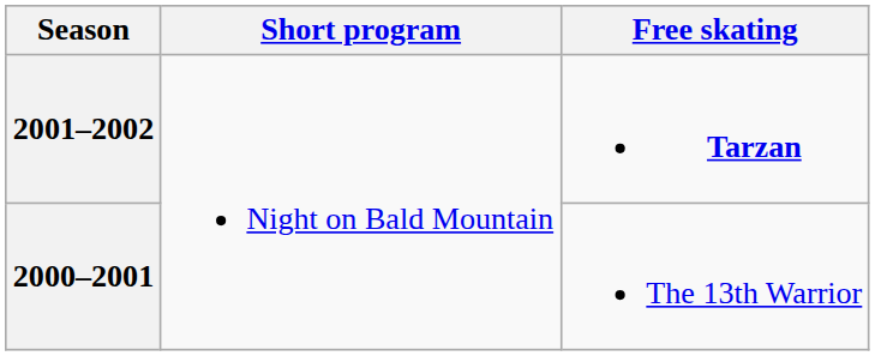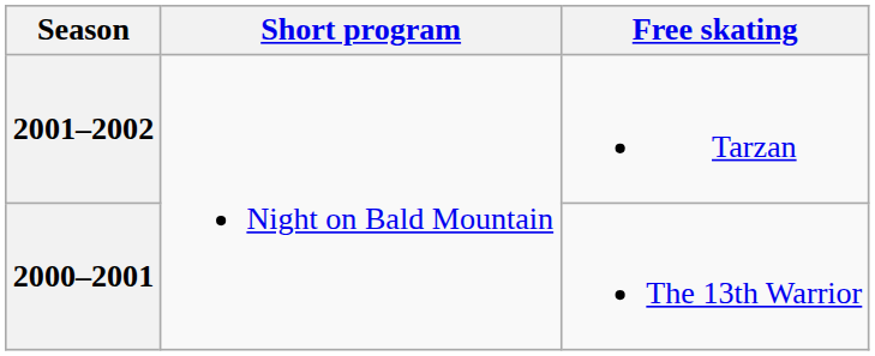2001–2002 | Free skating: bold -> normal
